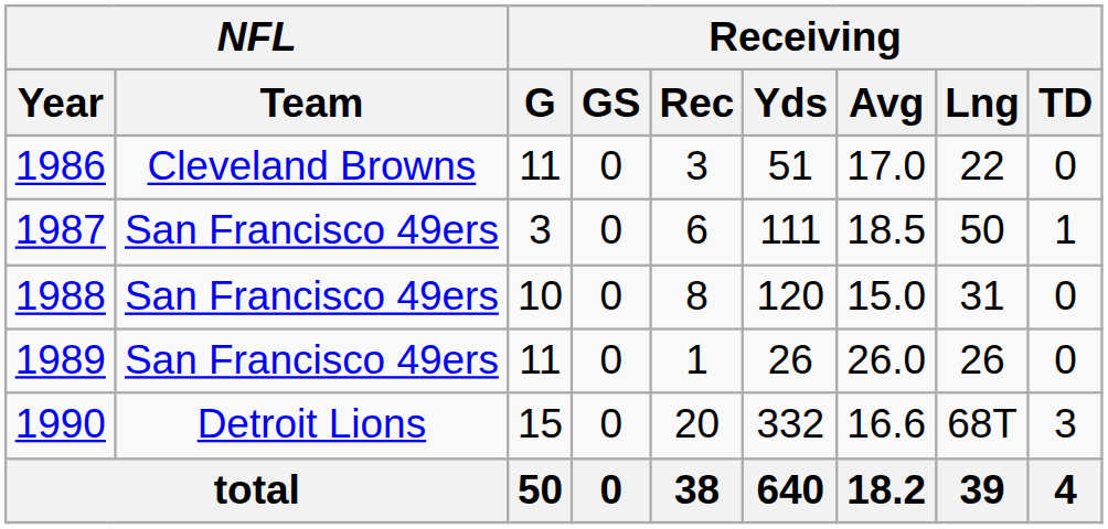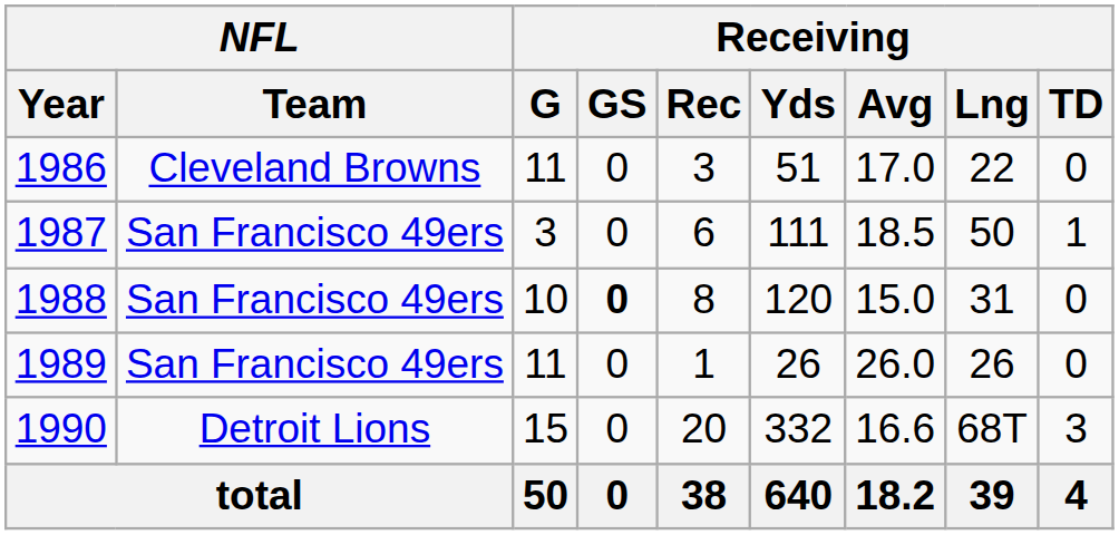1988 | Receiving / GS: normal -> bold
